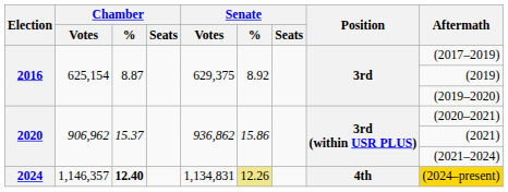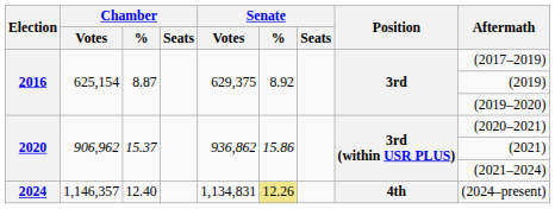2024 | Chamber / %: bold -> normal
2024 | Aftermath: gold background -> no background
